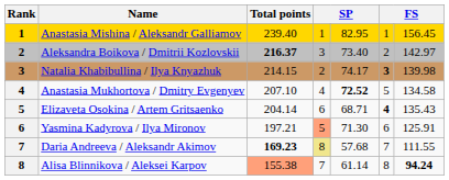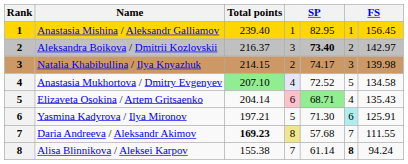Aleksandra Boikova / Dmitrii Kozlovskii | Total points: bold -> normal
Aleksandra Boikova / Dmitrii Kozlovskii | column 5: normal -> bold
Natalia Khabibullina / Ilya Knyazhuk | column 6: bold -> normal
Anastasia Mukhortova / Dmitry Evgenyev | Total points: no background -> lightgreen background
Anastasia Mukhortova / Dmitry Evgenyev | column 4: no background -> lavender background
Anastasia Mukhortova / Dmitry Evgenyev | column 5: bold -> normal
Elizaveta Osokina / Artem Gritsaenko | column 4: no background -> pink background
Elizaveta Osokina / Artem Gritsaenko | column 5: no background -> lightgreen background
Elizaveta Osokina / Artem Gritsaenko | column 6: bold -> normal
Yasmina Kadyrova / Ilya Mironov | column 4: lightsalmon background -> no background
Yasmina Kadyrova / Ilya Mironov | column 6: no background -> paleturquoise background
Alisa Blinnikova / Aleksei Karpov | Total points: lightsalmon background -> no background
Alisa Blinnikova / Aleksei Karpov | column 6: normal -> bold
Alisa Blinnikova / Aleksei Karpov | column 7: bold -> normal
